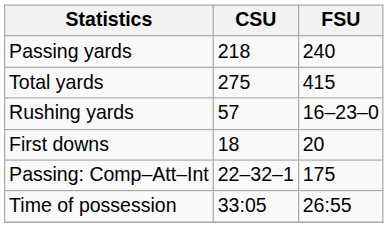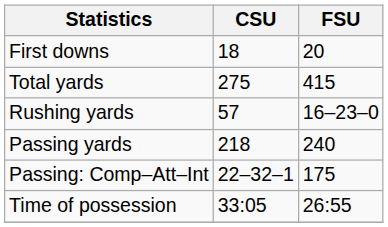rows swapped: First downs <-> Passing yards
